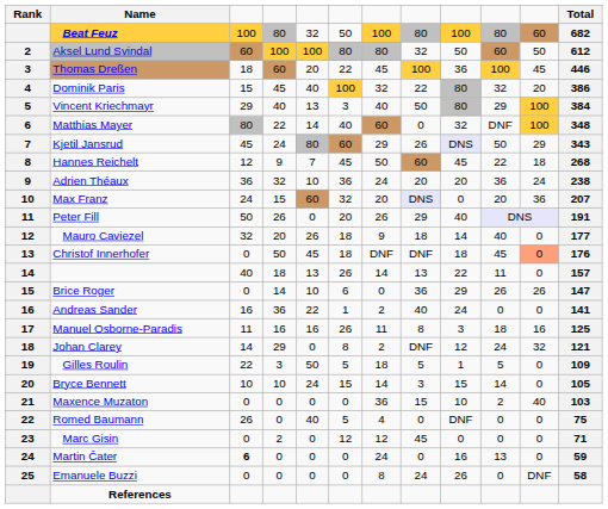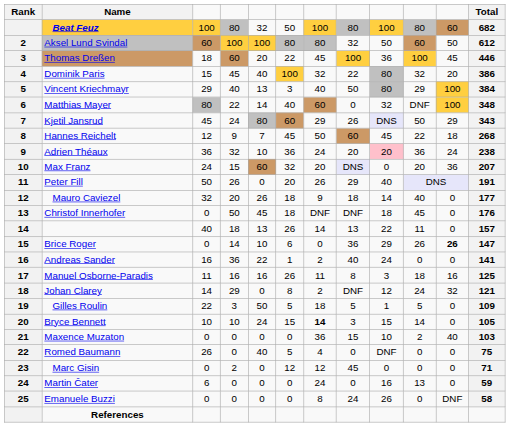Adrien Théaux | column 9: no background -> pink background
Christof Innerhofer | column 11: lightsalmon background -> no background
Brice Roger | column 11: normal -> bold
Bryce Bennett | column 7: normal -> bold
Martin Čater | column 3: bold -> normal
